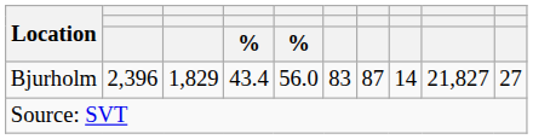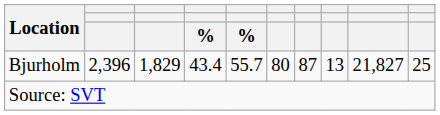Bjurholm | column 5: 56.0 -> 55.7
Bjurholm | column 6: 83 -> 80
Bjurholm | column 8: 14 -> 13
Bjurholm | column 10: 27 -> 25
